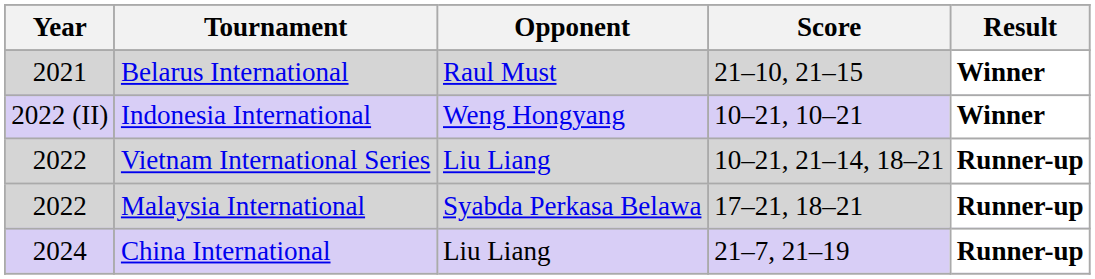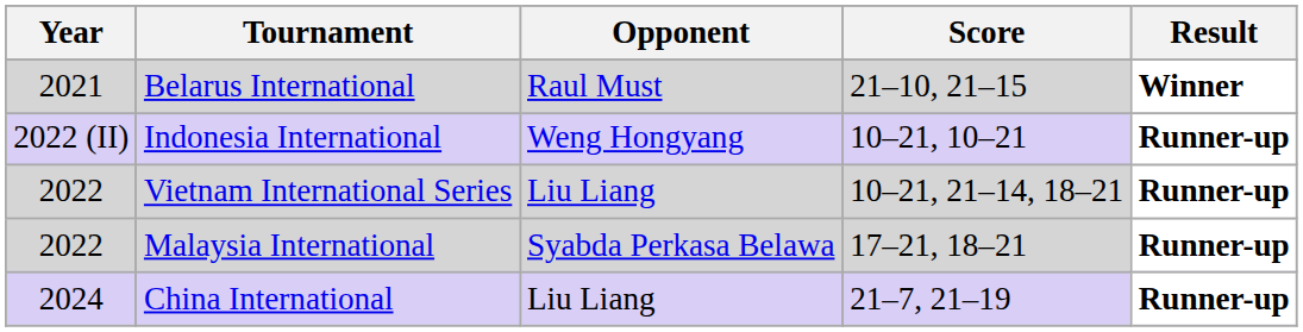Indonesia International | Result: Winner -> Runner-up
